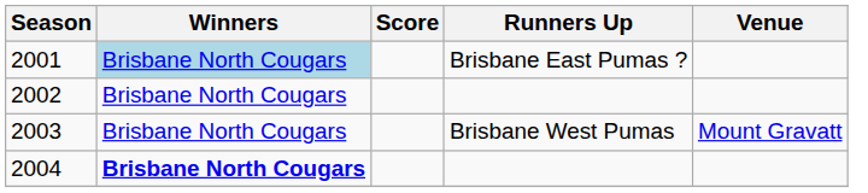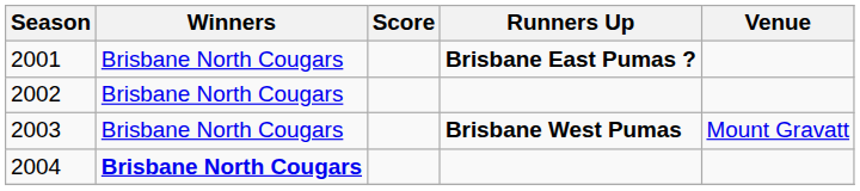2001 | Winners: lightblue background -> no background
2001 | Runners Up: normal -> bold
2003 | Runners Up: normal -> bold
